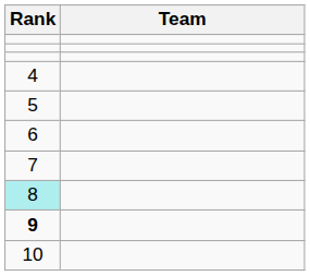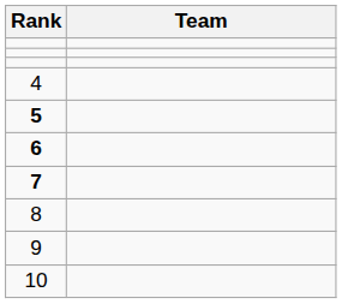row 6 | Rank: normal -> bold
row 7 | Rank: normal -> bold
row 8 | Rank: normal -> bold
row 9 | Rank: paleturquoise background -> no background
row 10 | Rank: bold -> normal
